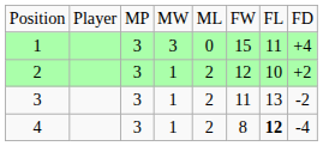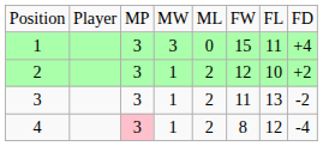4 | column 3: no background -> pink background
4 | column 7: bold -> normal
